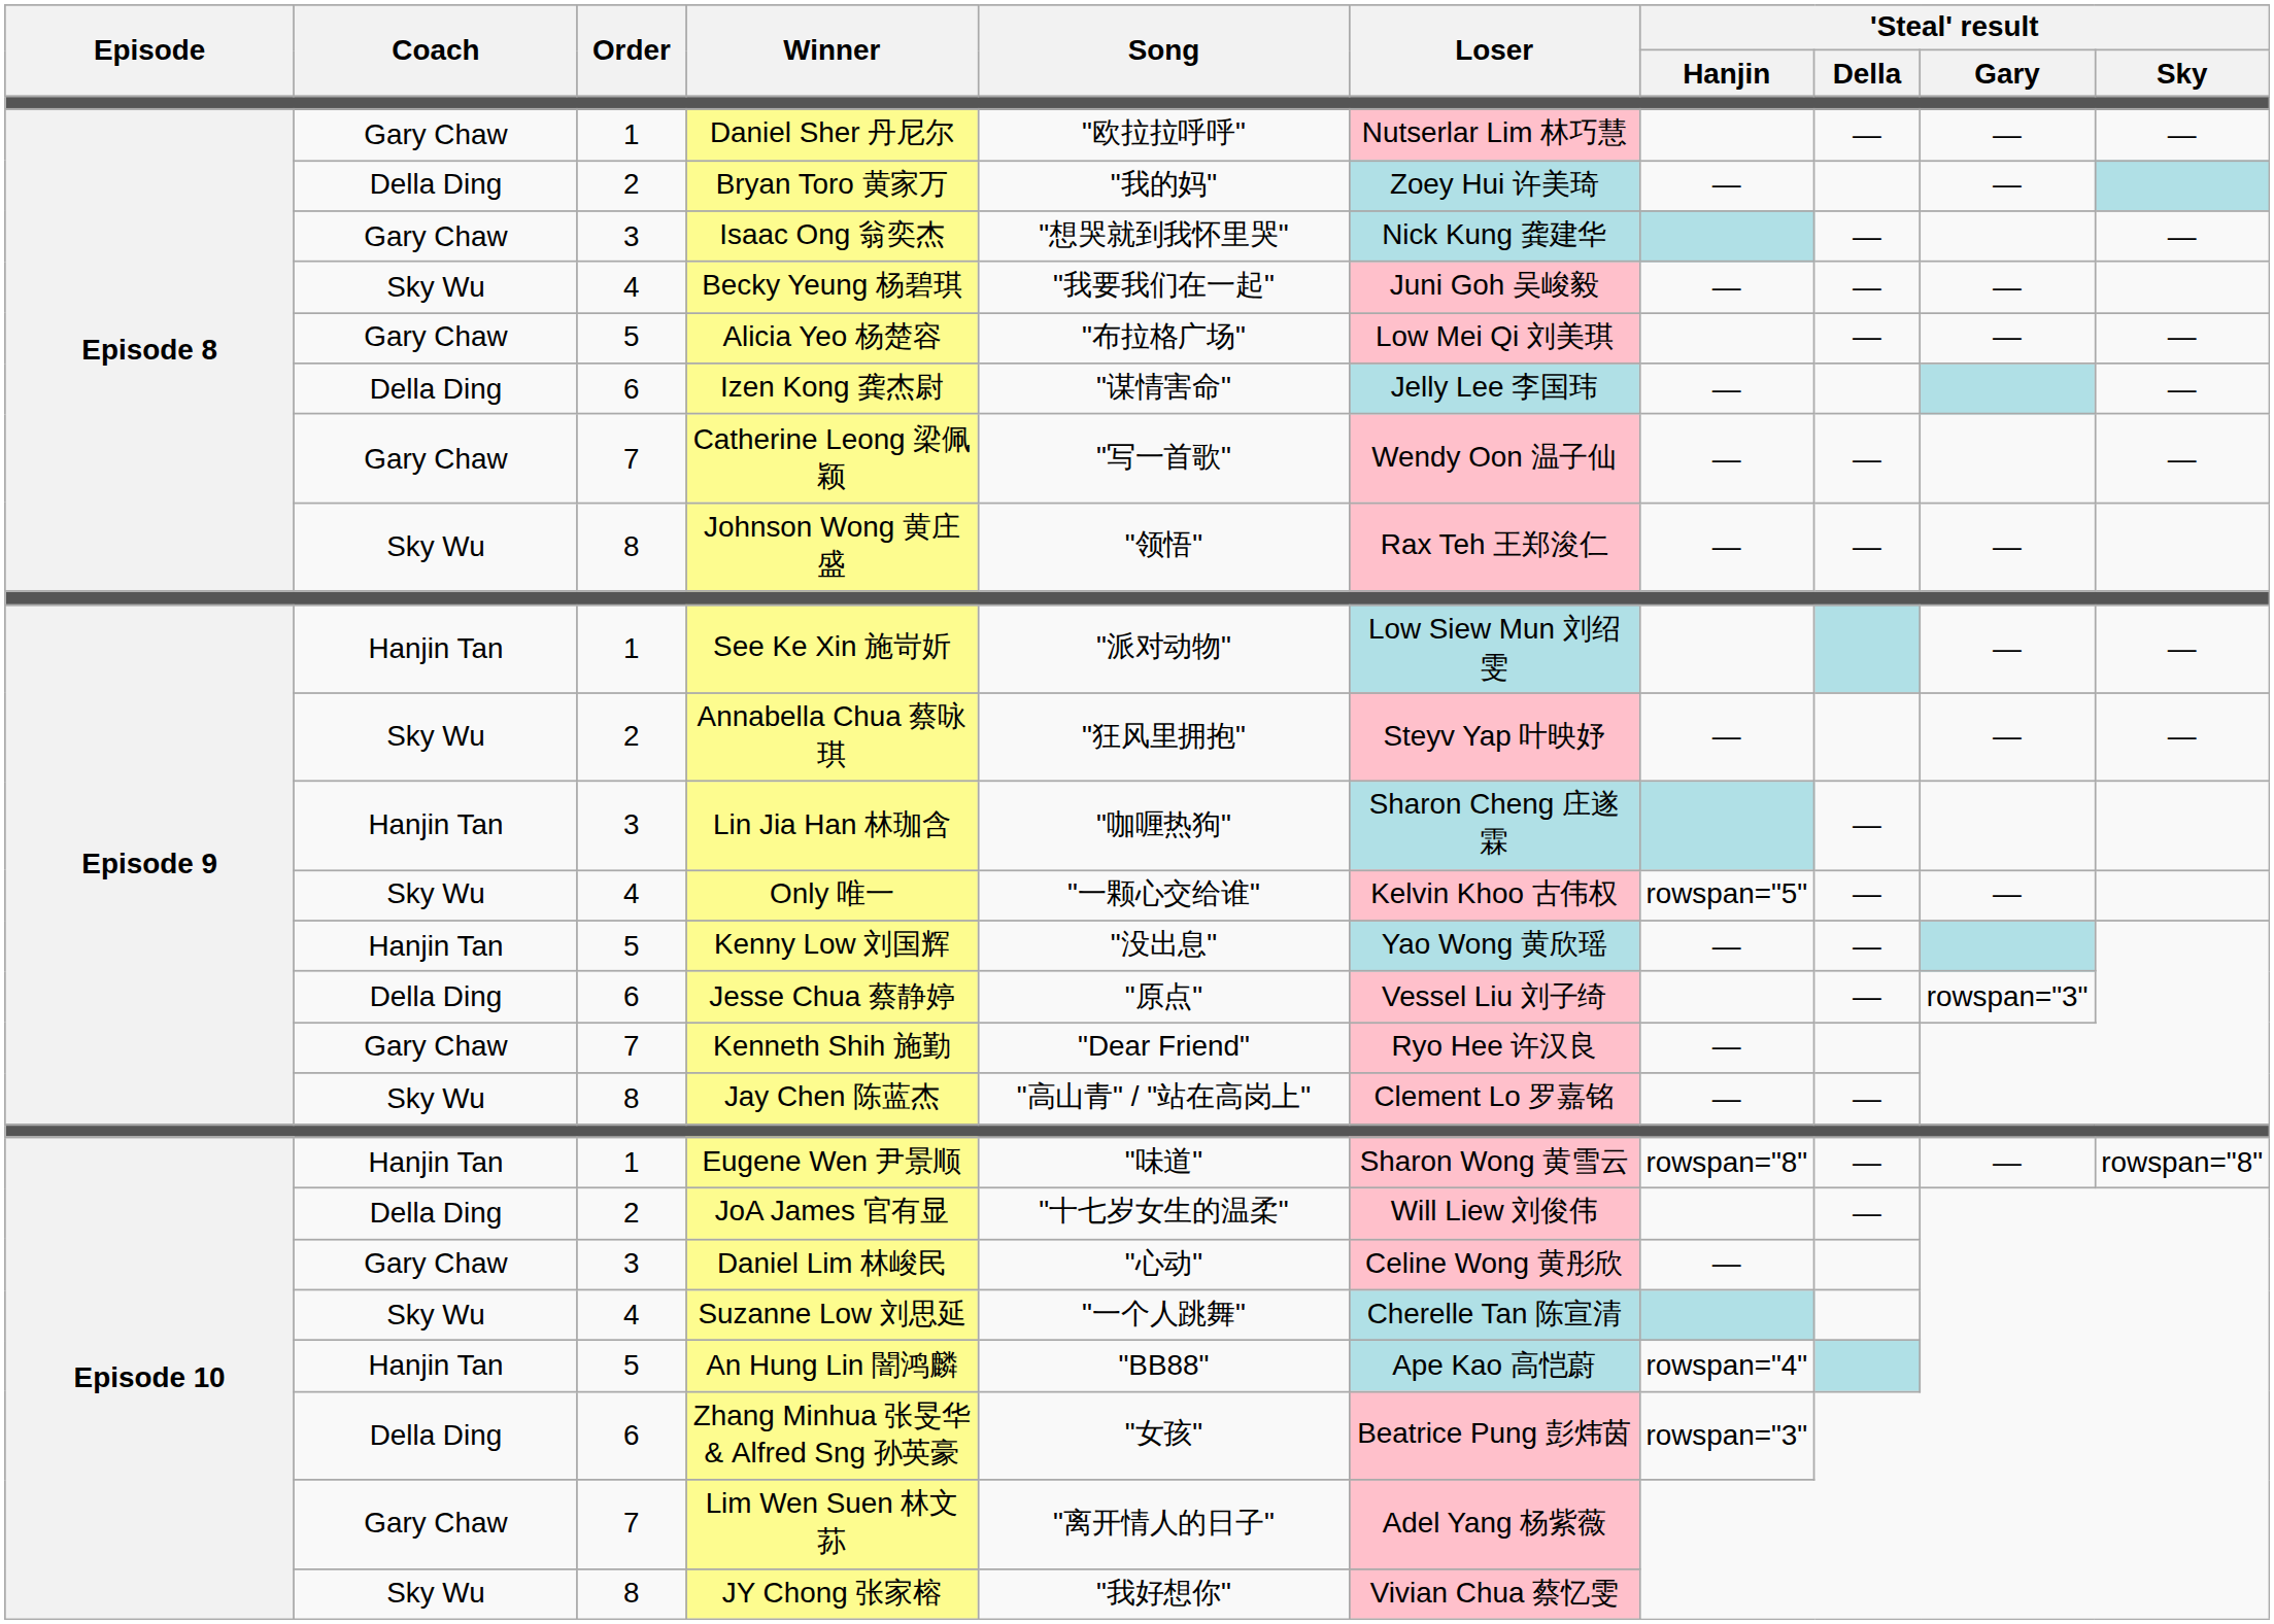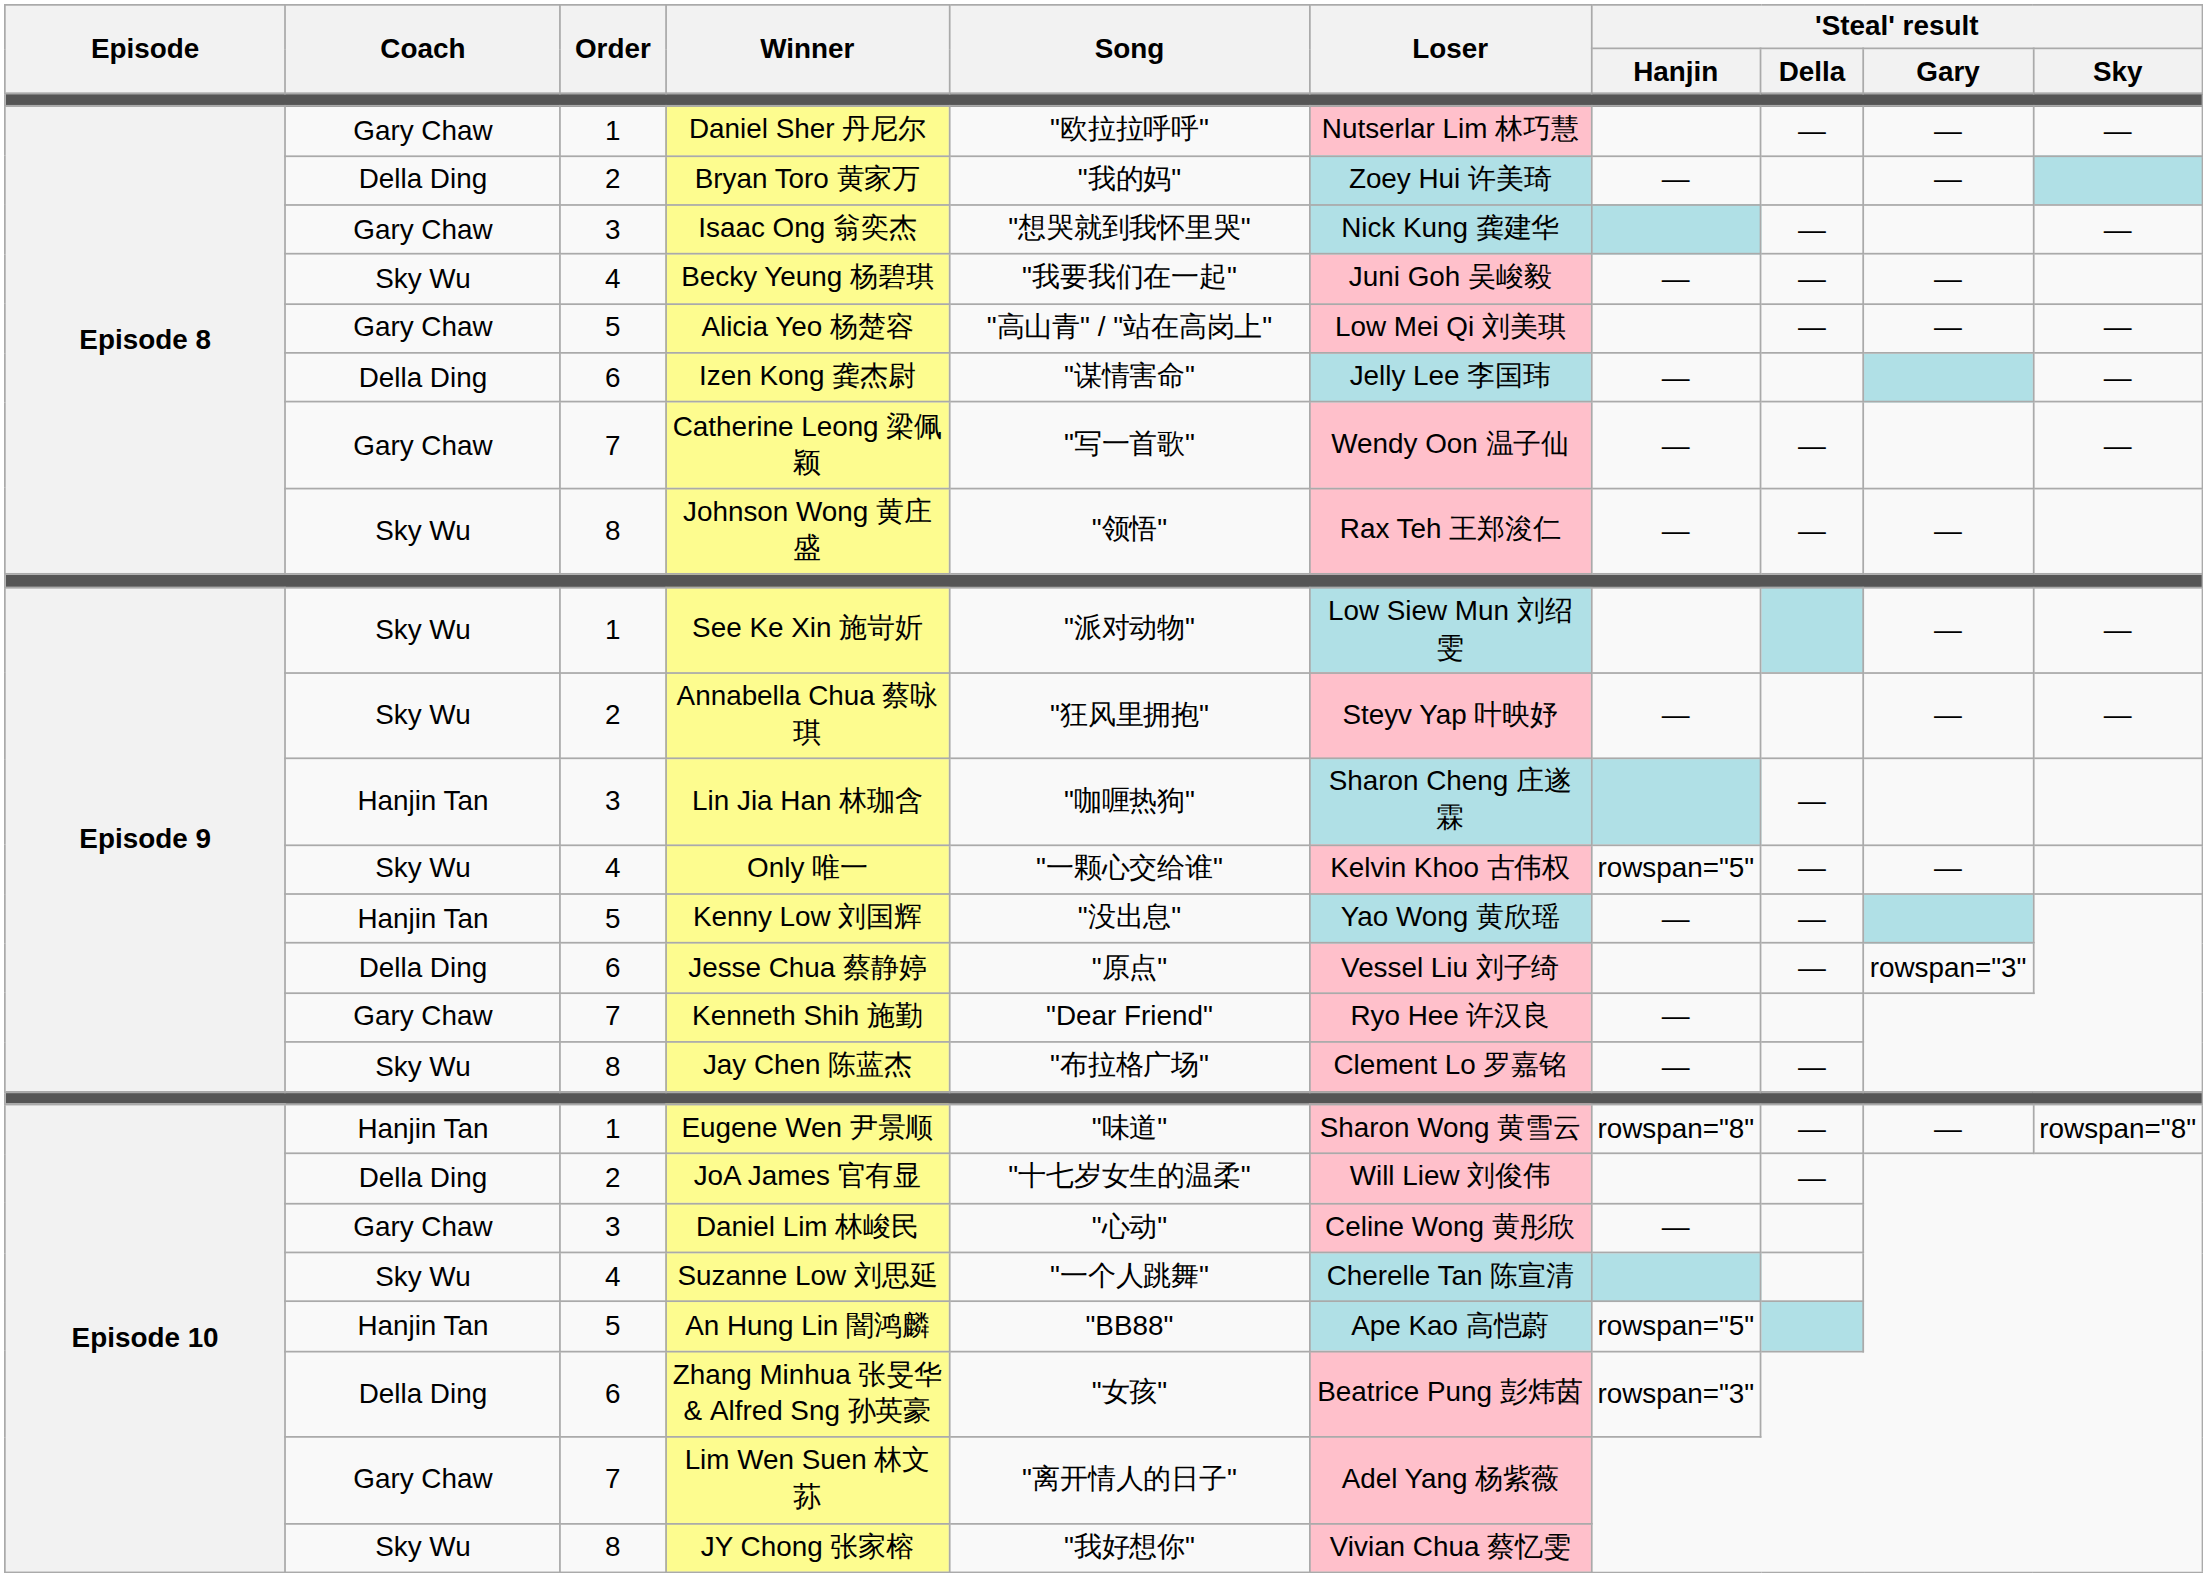Alicia Yeo 杨楚容 | Song: "布拉格广场" -> "高山青" / "站在高岗上"
See Ke Xin 施岢妡 | Coach: Hanjin Tan -> Sky Wu
Jay Chen 陈蓝杰 | Song: "高山青" / "站在高岗上" -> "布拉格广场"
An Hung Lin 闇鸿麟 | 'Steal' result / Hanjin: rowspan="4" -> rowspan="5"
